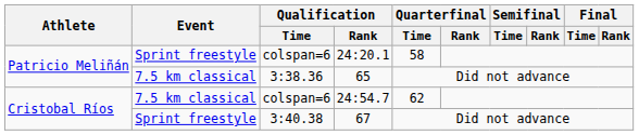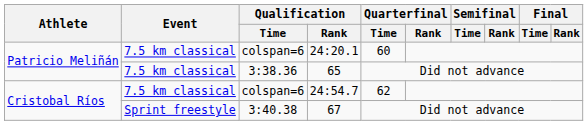24:20.1 | Event: Sprint freestyle -> 7.5 km classical
24:20.1 | Quarterfinal / Time: 58 -> 60
